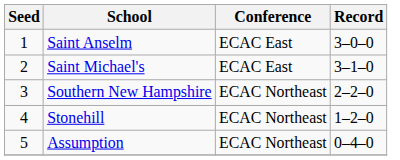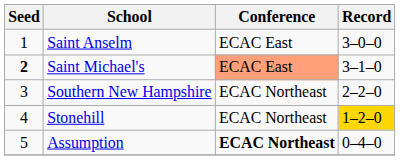Saint Michael's | Seed: normal -> bold
Saint Michael's | Conference: no background -> lightsalmon background
Stonehill | Record: no background -> gold background
Assumption | Conference: normal -> bold
